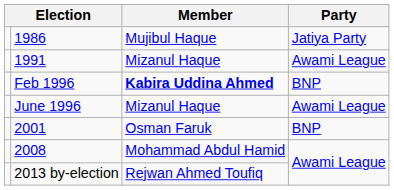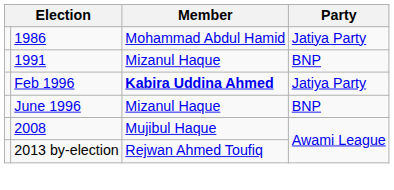1986 | Member: Mujibul Haque -> Mohammad Abdul Hamid
1991 | Party: Awami League -> BNP
Feb 1996 | Party: BNP -> Jatiya Party
June 1996 | Party: Awami League -> BNP
- row: 2001 | Osman Faruk | BNP
2008 | Member: Mohammad Abdul Hamid -> Mujibul Haque
